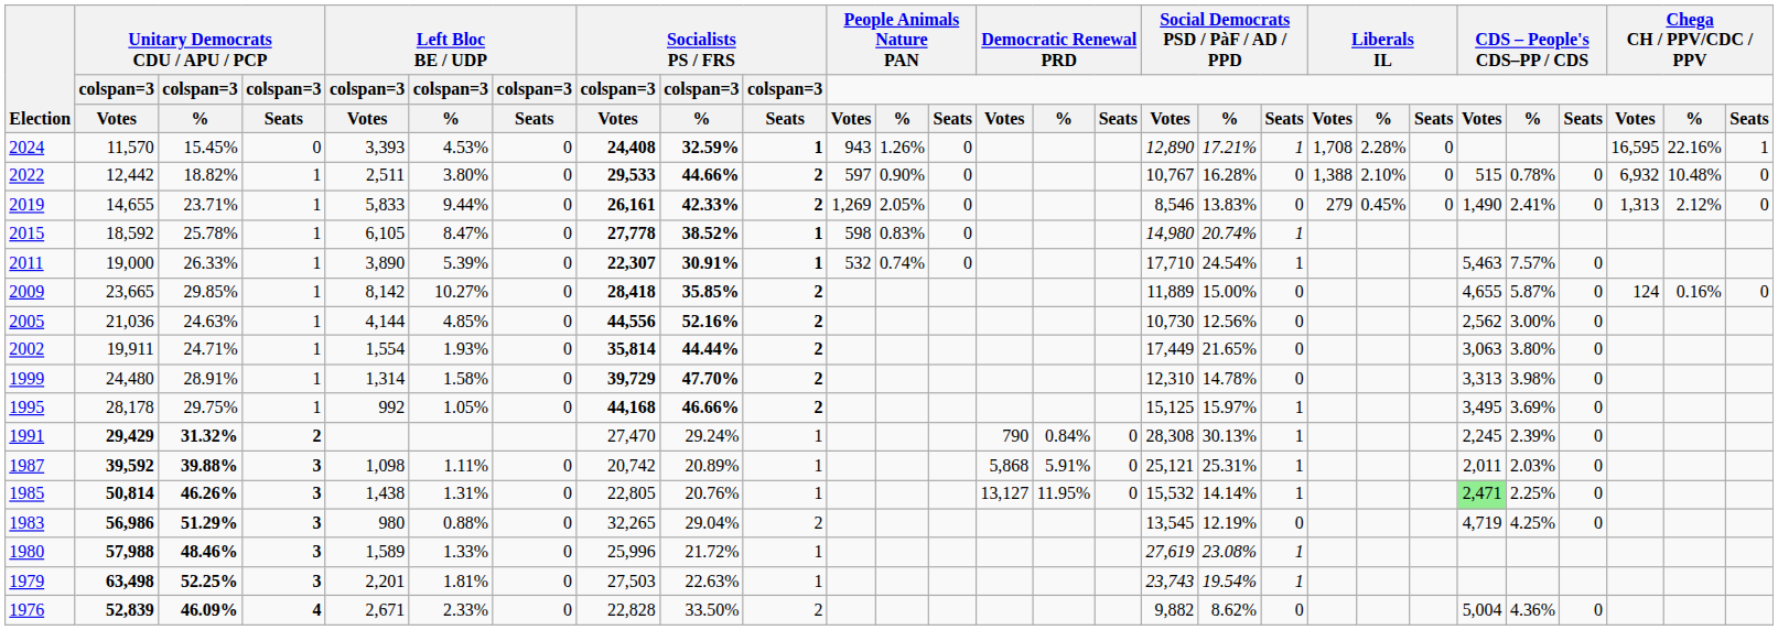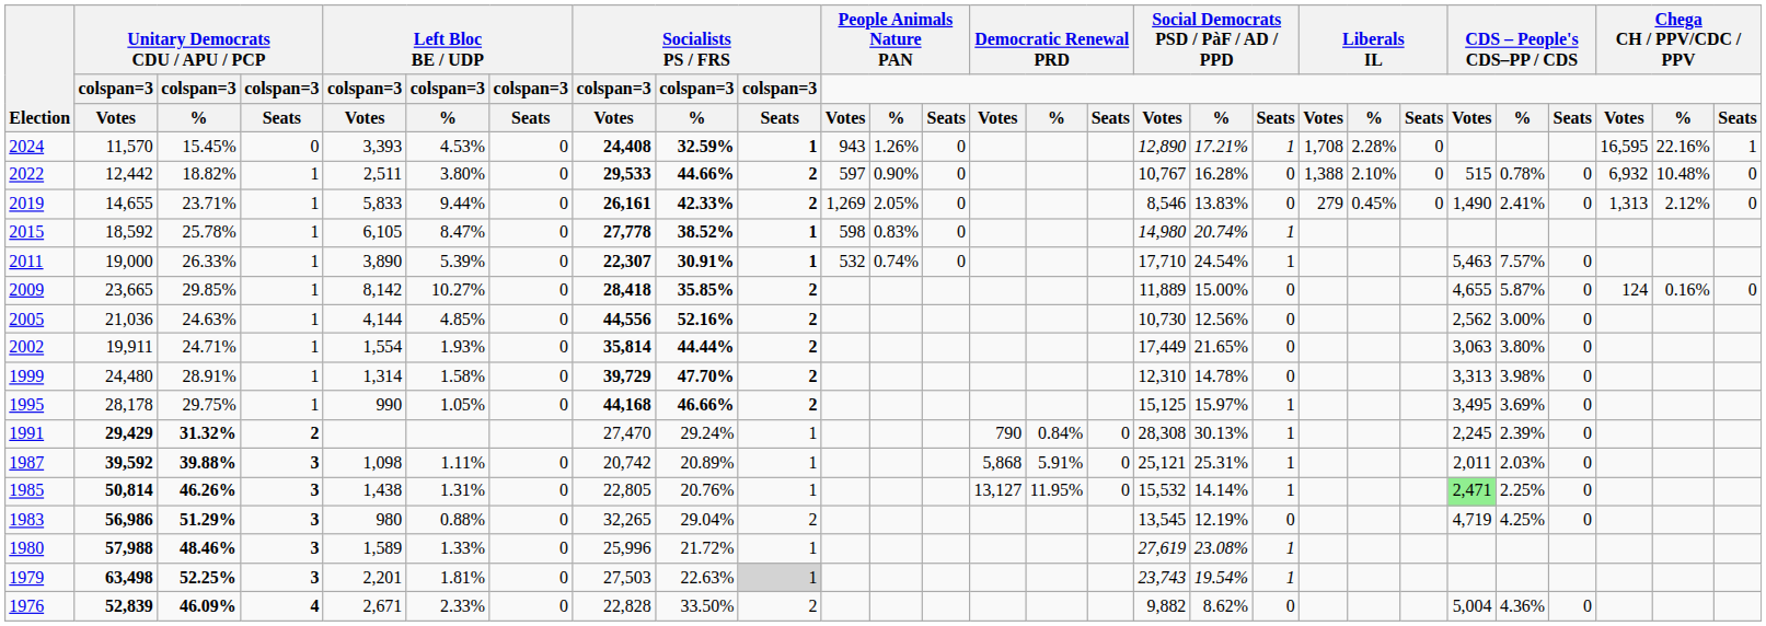1995 | Left Bloc BE / UDP / colspan=3 / Votes: 992 -> 990
1979 | Socialists PS / FRS / colspan=3 / Seats: no background -> lightgrey background
